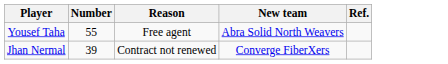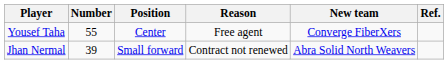+ column: Position | Center | Small forward
Yousef Taha | New team: Abra Solid North Weavers -> Converge FiberXers
Jhan Nermal | New team: Converge FiberXers -> Abra Solid North Weavers
